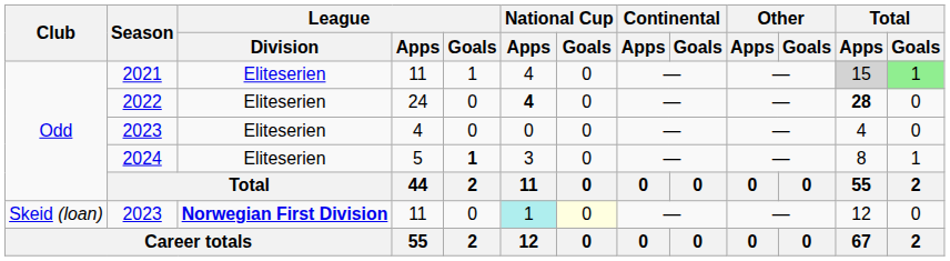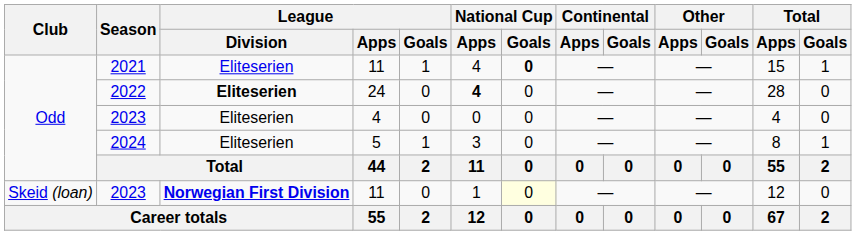2021 | National Cup / Goals: normal -> bold
2021 | Total / Apps: lightgrey background -> no background
2021 | Total / Goals: lightgreen background -> no background
2022 | League / Division: normal -> bold
2022 | Total / Apps: bold -> normal
2024 | League / Goals: bold -> normal
2023 / 11 | National Cup / Apps: paleturquoise background -> no background
